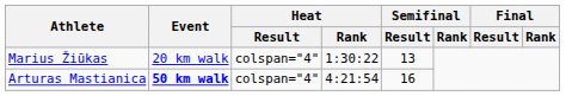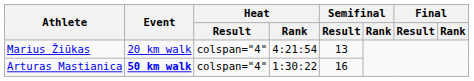Marius Žiūkas | Heat / Rank: 1:30:22 -> 4:21:54
Arturas Mastianica | Heat / Rank: 4:21:54 -> 1:30:22
